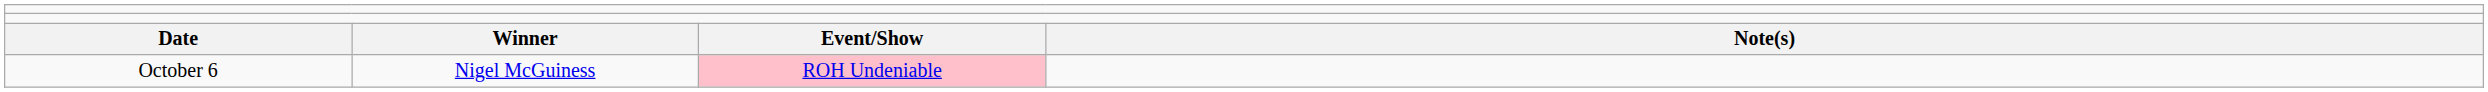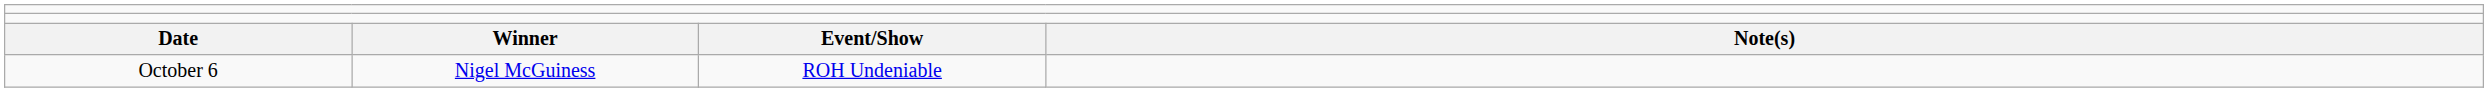October 6 | column 3: pink background -> no background
